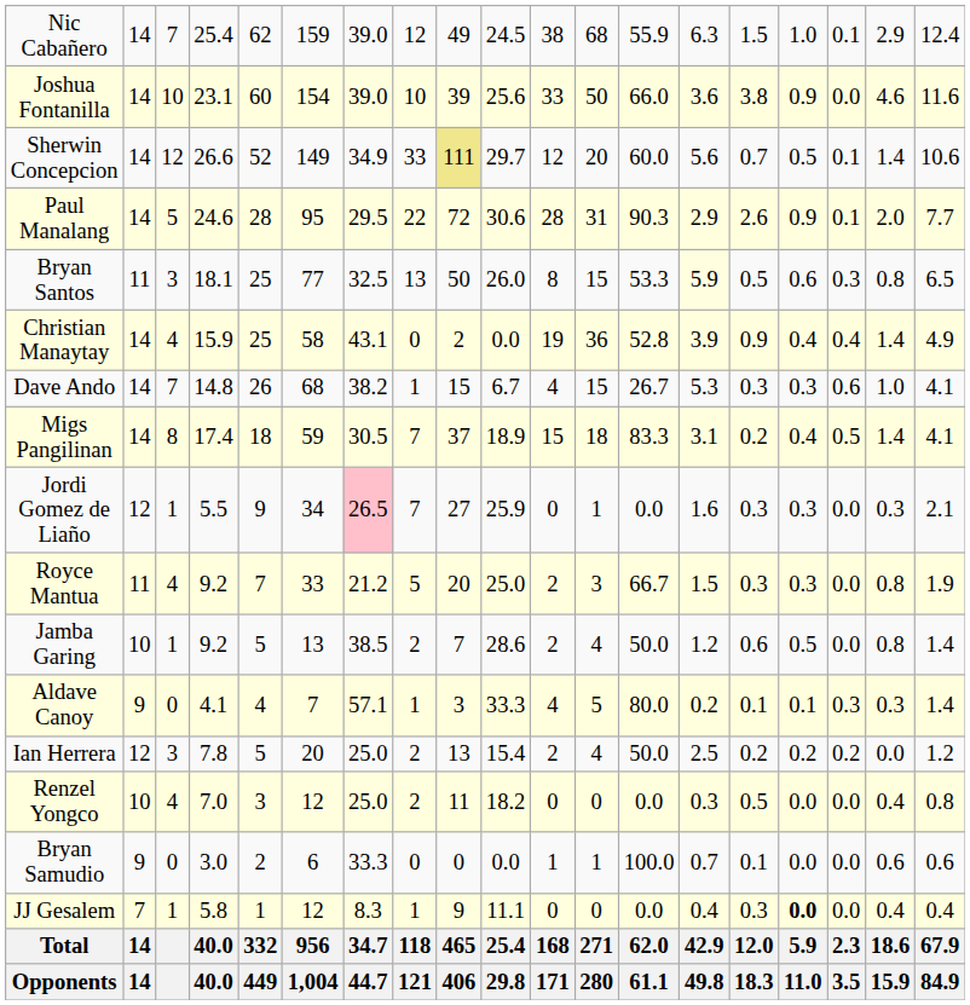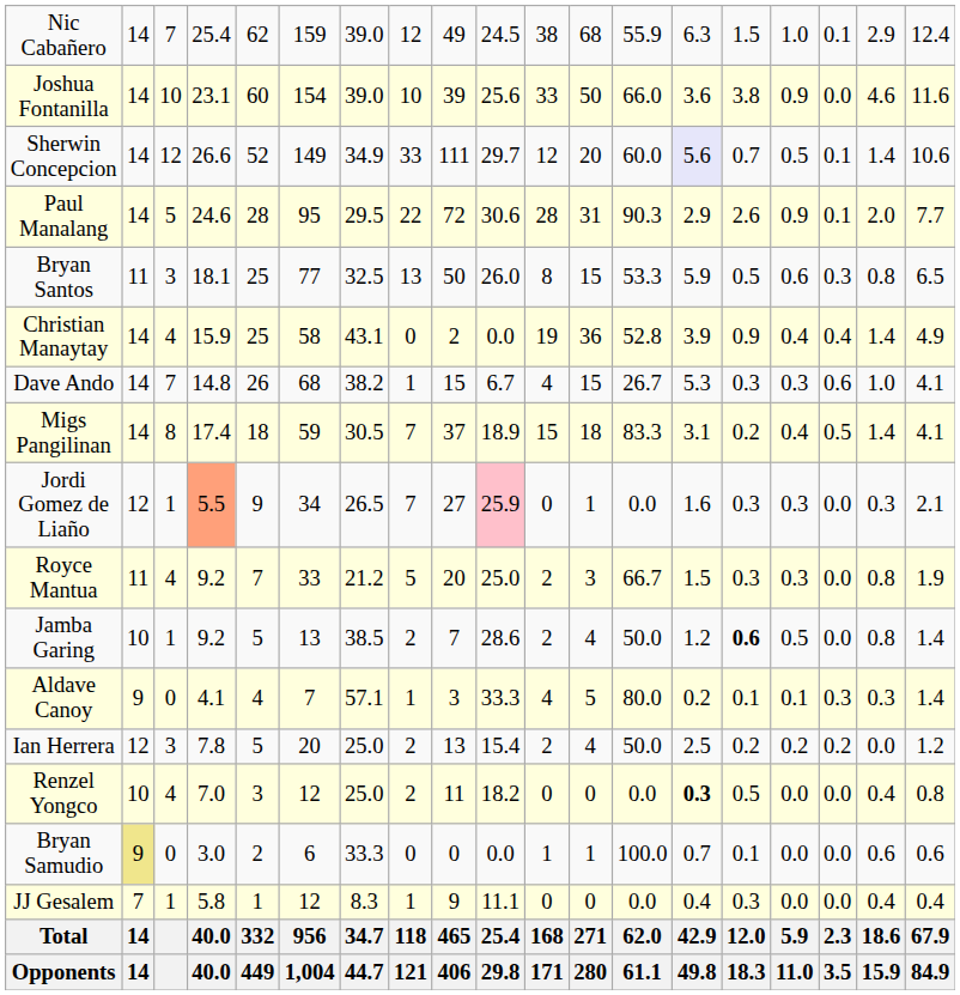Sherwin Concepcion | column 9: khaki background -> no background
Sherwin Concepcion | column 14: no background -> lavender background
Bryan Santos | column 14: lightyellow background -> no background
Jordi Gomez de Liaño | column 4: no background -> lightsalmon background
Jordi Gomez de Liaño | column 7: pink background -> no background
Jordi Gomez de Liaño | column 10: no background -> pink background
Jamba Garing | column 15: normal -> bold
Renzel Yongco | column 14: normal -> bold
Bryan Samudio | column 2: no background -> khaki background
JJ Gesalem | column 16: bold -> normal
